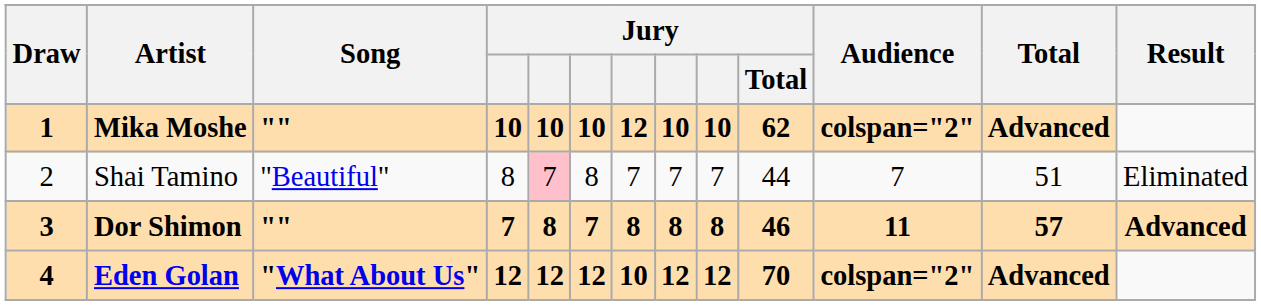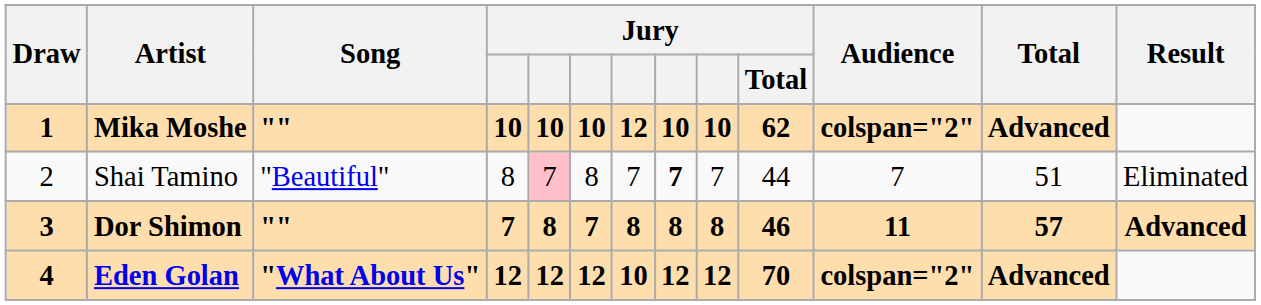Shai Tamino | column 8: normal -> bold
